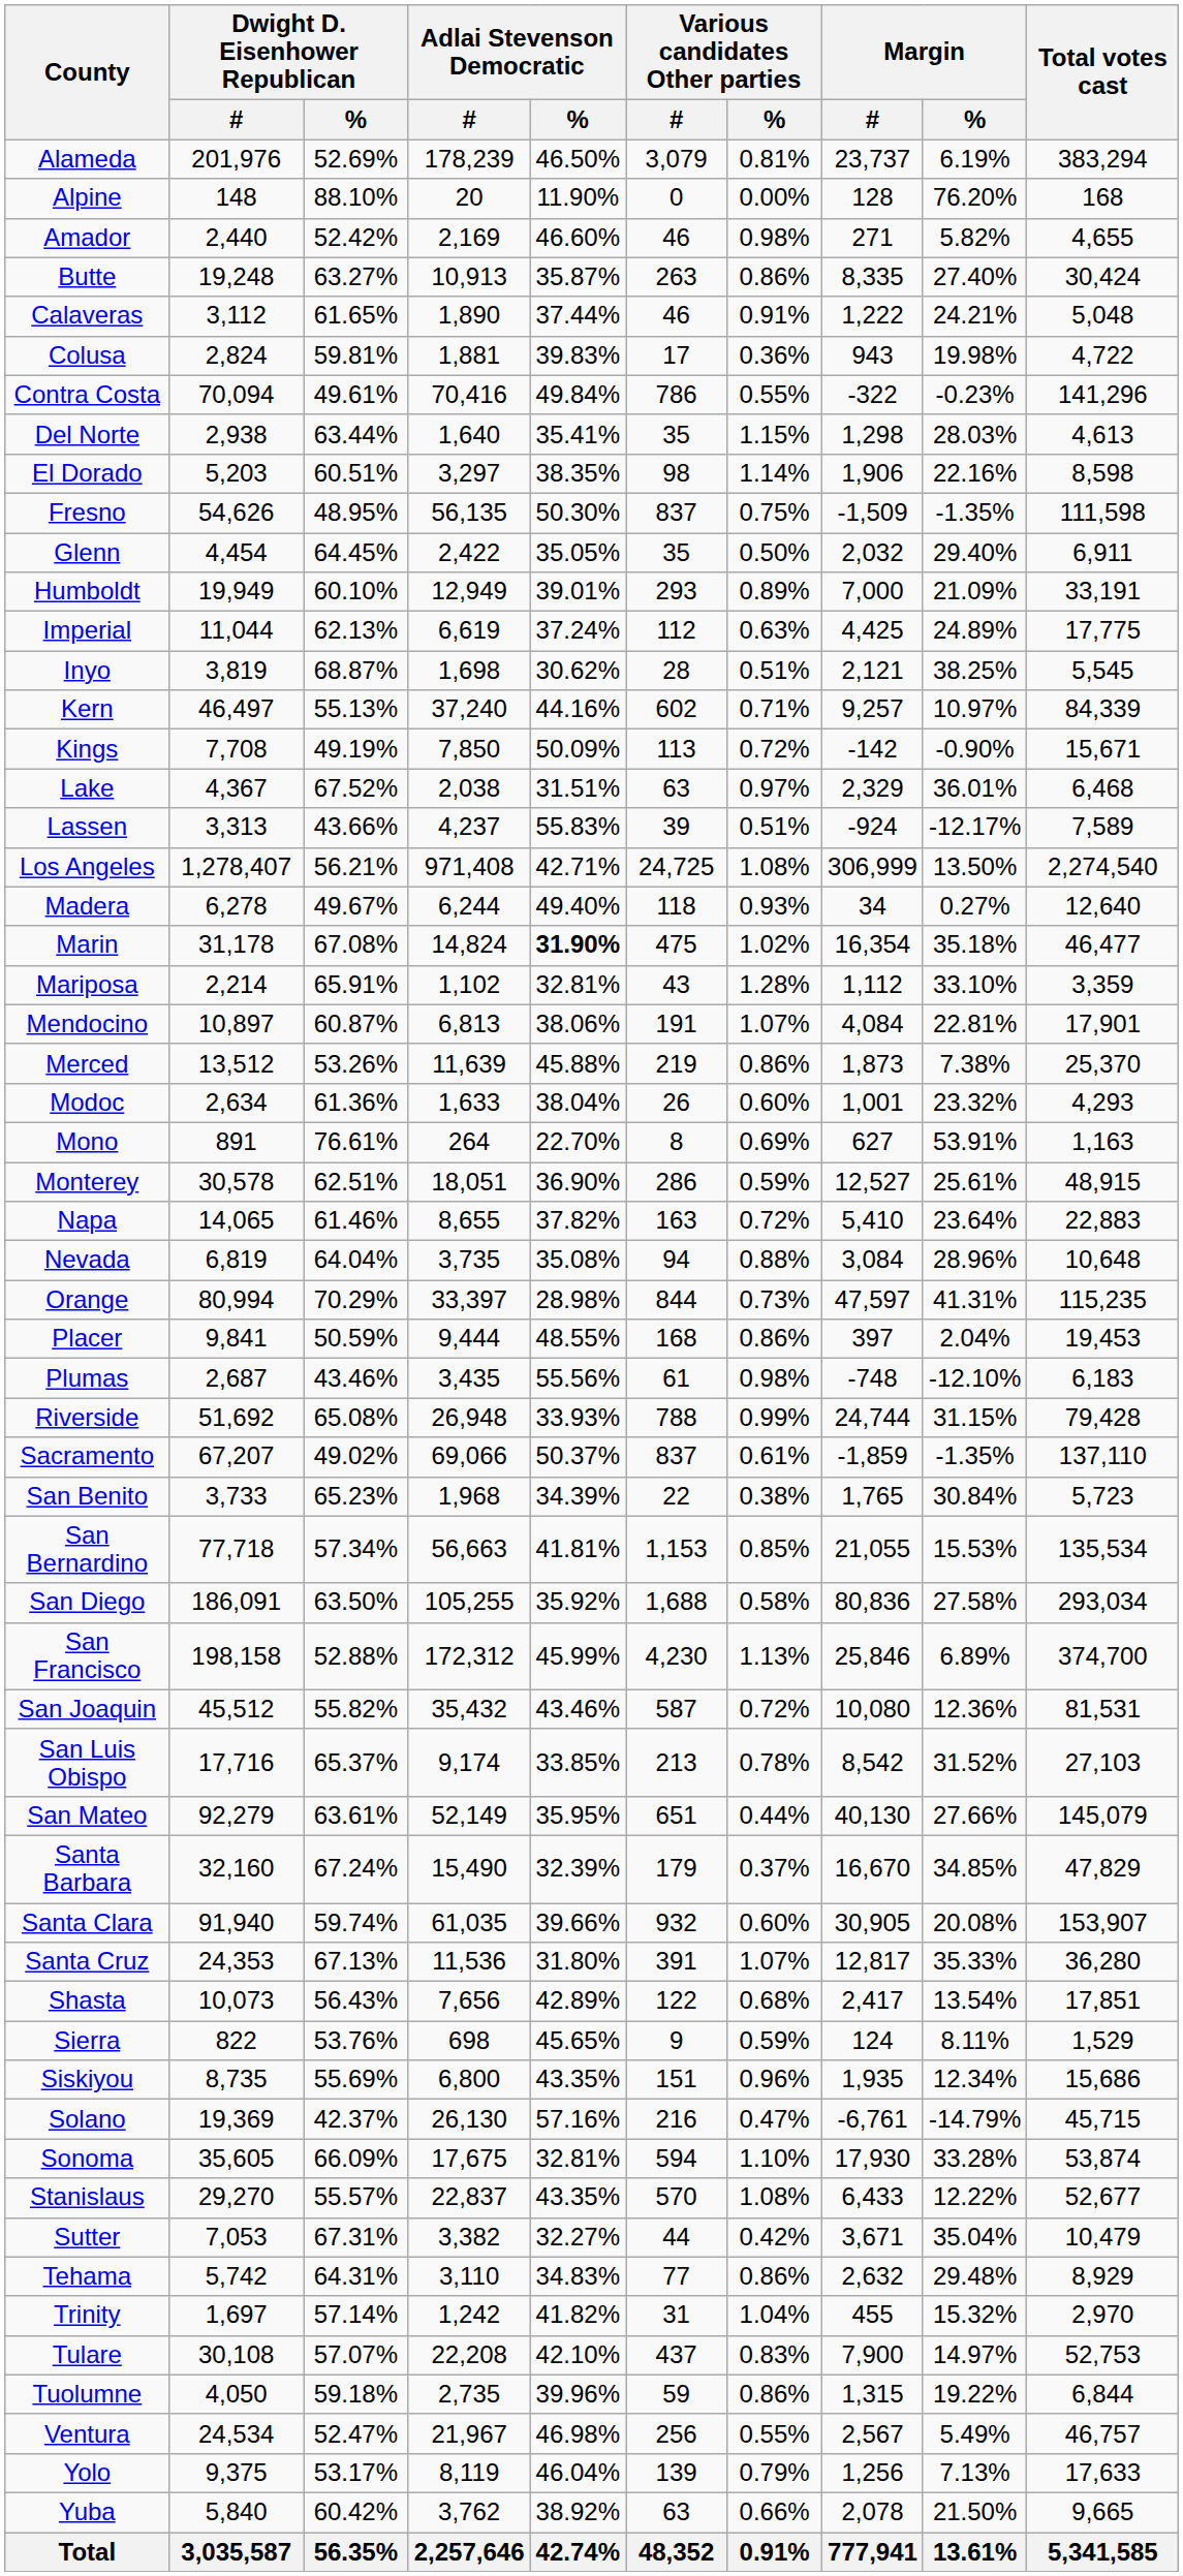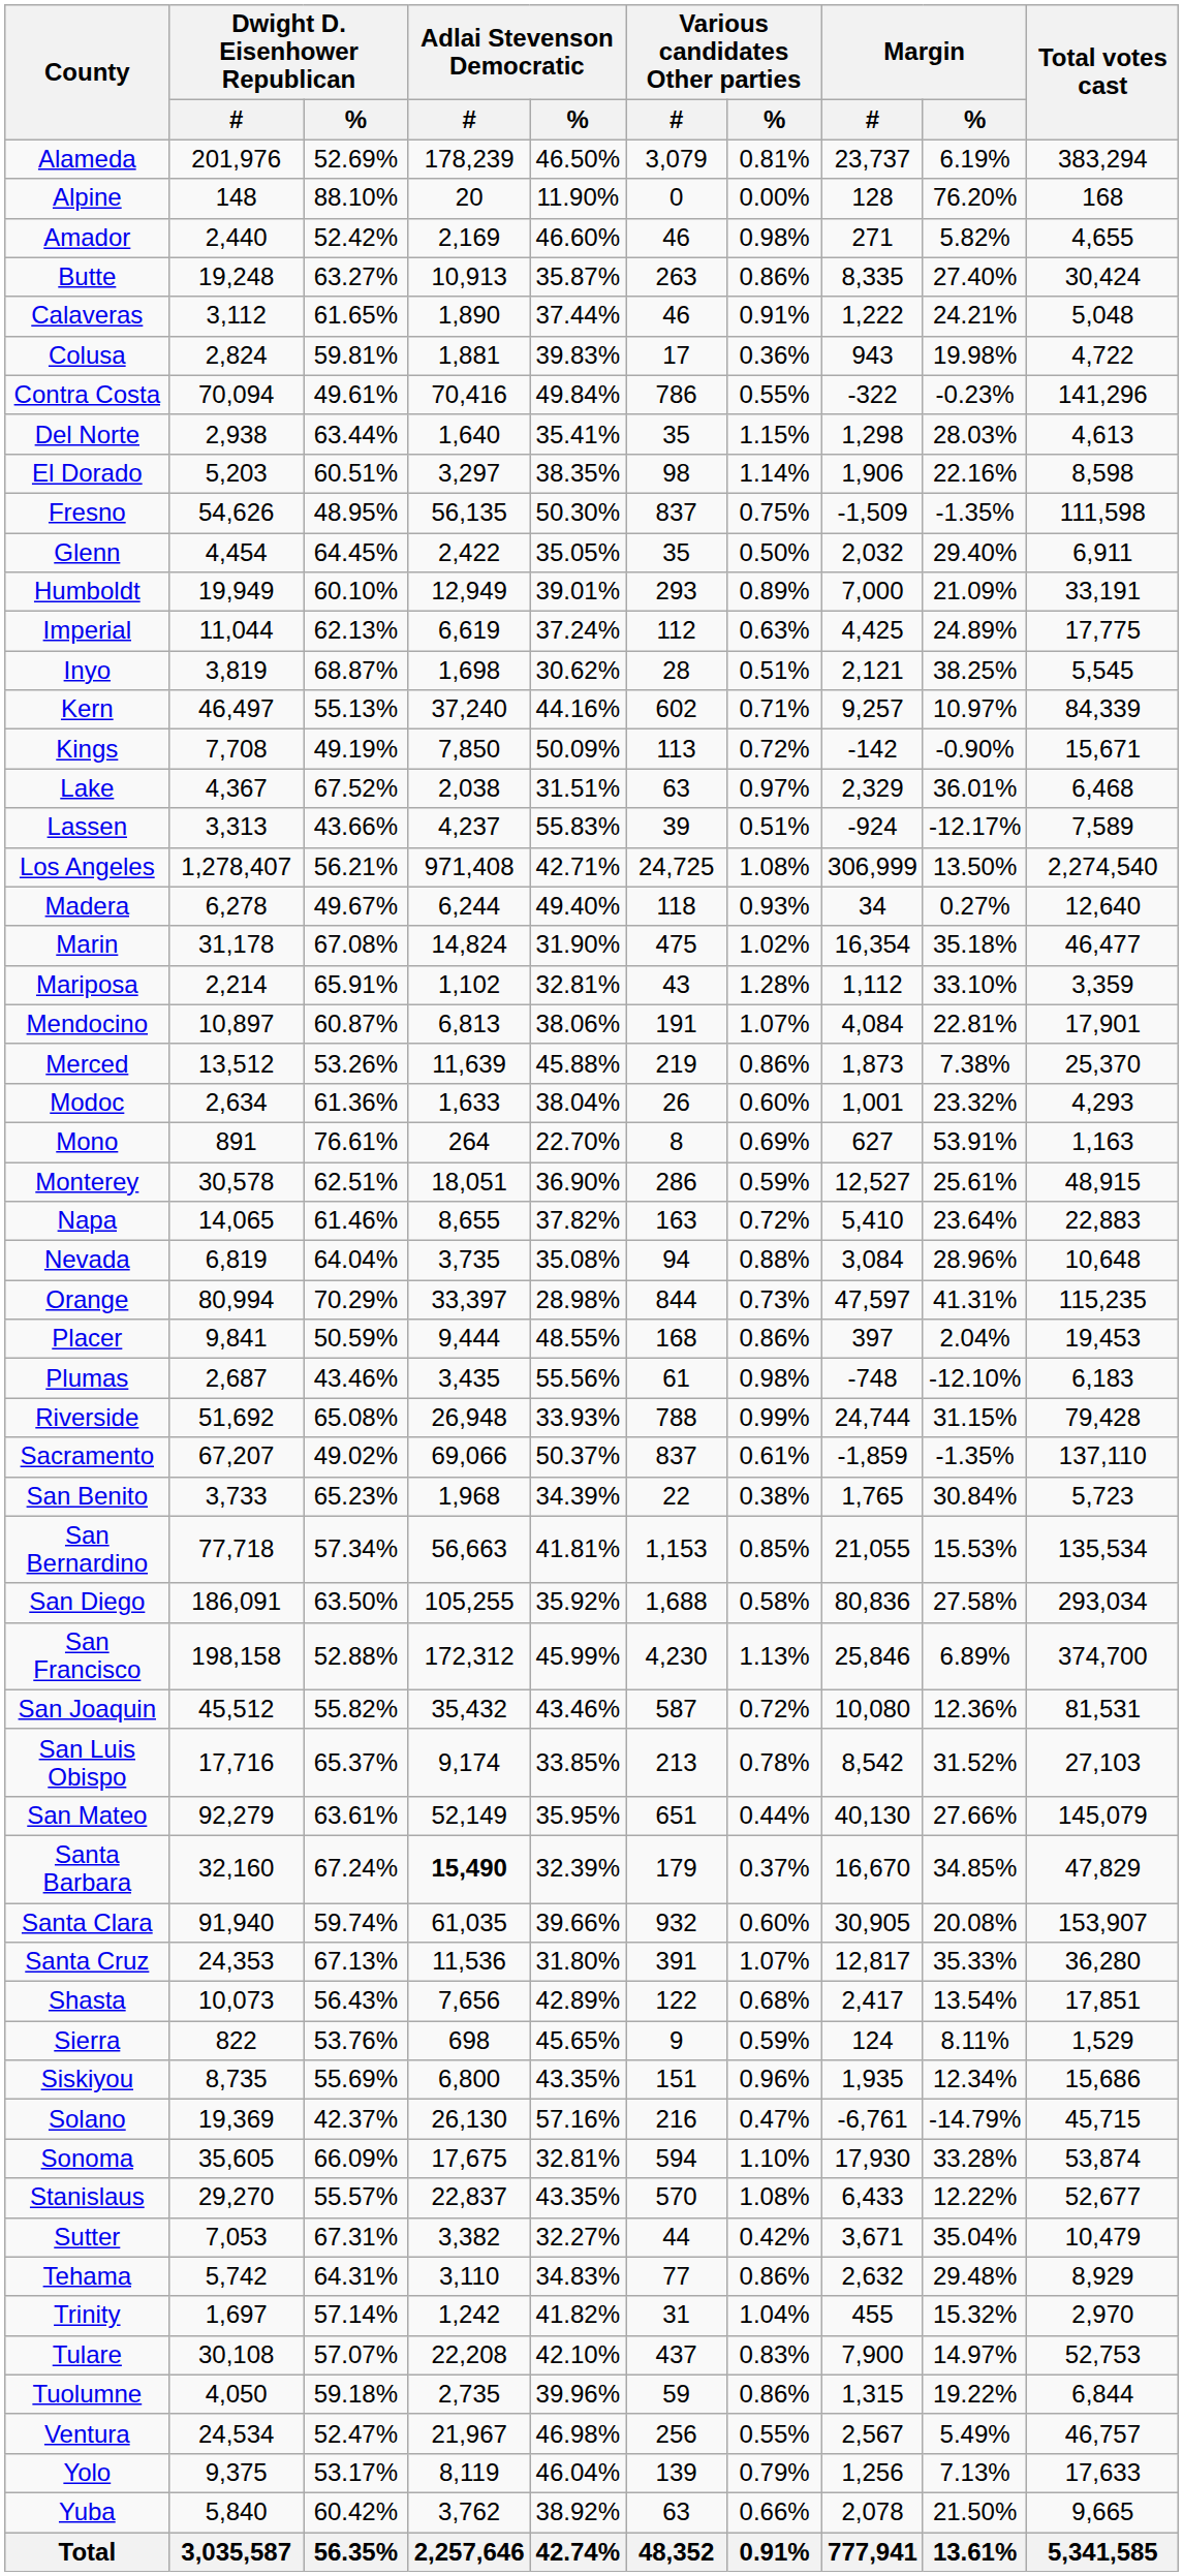Marin | Adlai Stevenson Democratic / %: bold -> normal
Santa Barbara | Adlai Stevenson Democratic / #: normal -> bold
